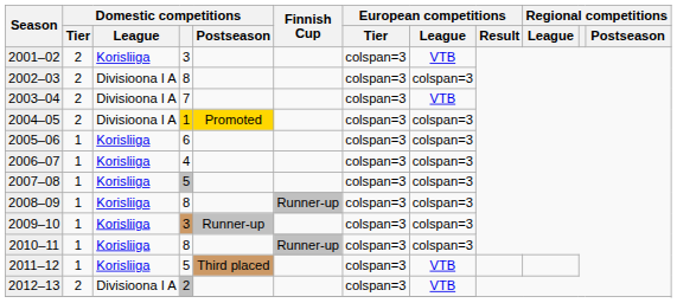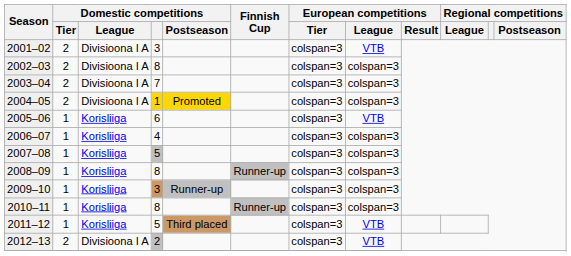2001–02 | Domestic competitions / League: Korisliiga -> Divisioona I A
2003–04 | European competitions / League: VTB -> colspan=3
2005–06 | European competitions / League: colspan=3 -> VTB
